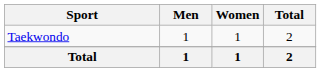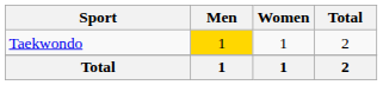Taekwondo | Men: no background -> gold background
